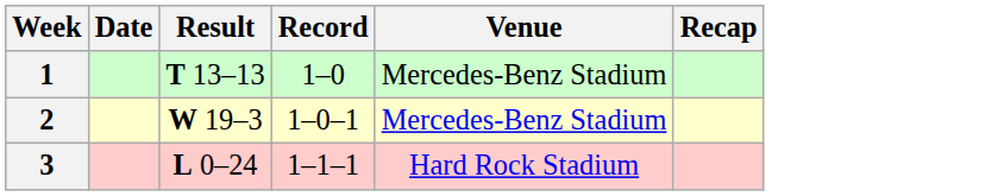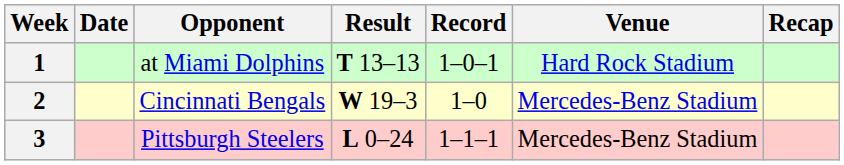+ column: Opponent | at Miami Dolphins | Cincinnati Bengals | Pittsburgh Steelers
1 | Record: 1–0 -> 1–0–1
1 | Venue: Mercedes-Benz Stadium -> Hard Rock Stadium
2 | Record: 1–0–1 -> 1–0
3 | Venue: Hard Rock Stadium -> Mercedes-Benz Stadium
